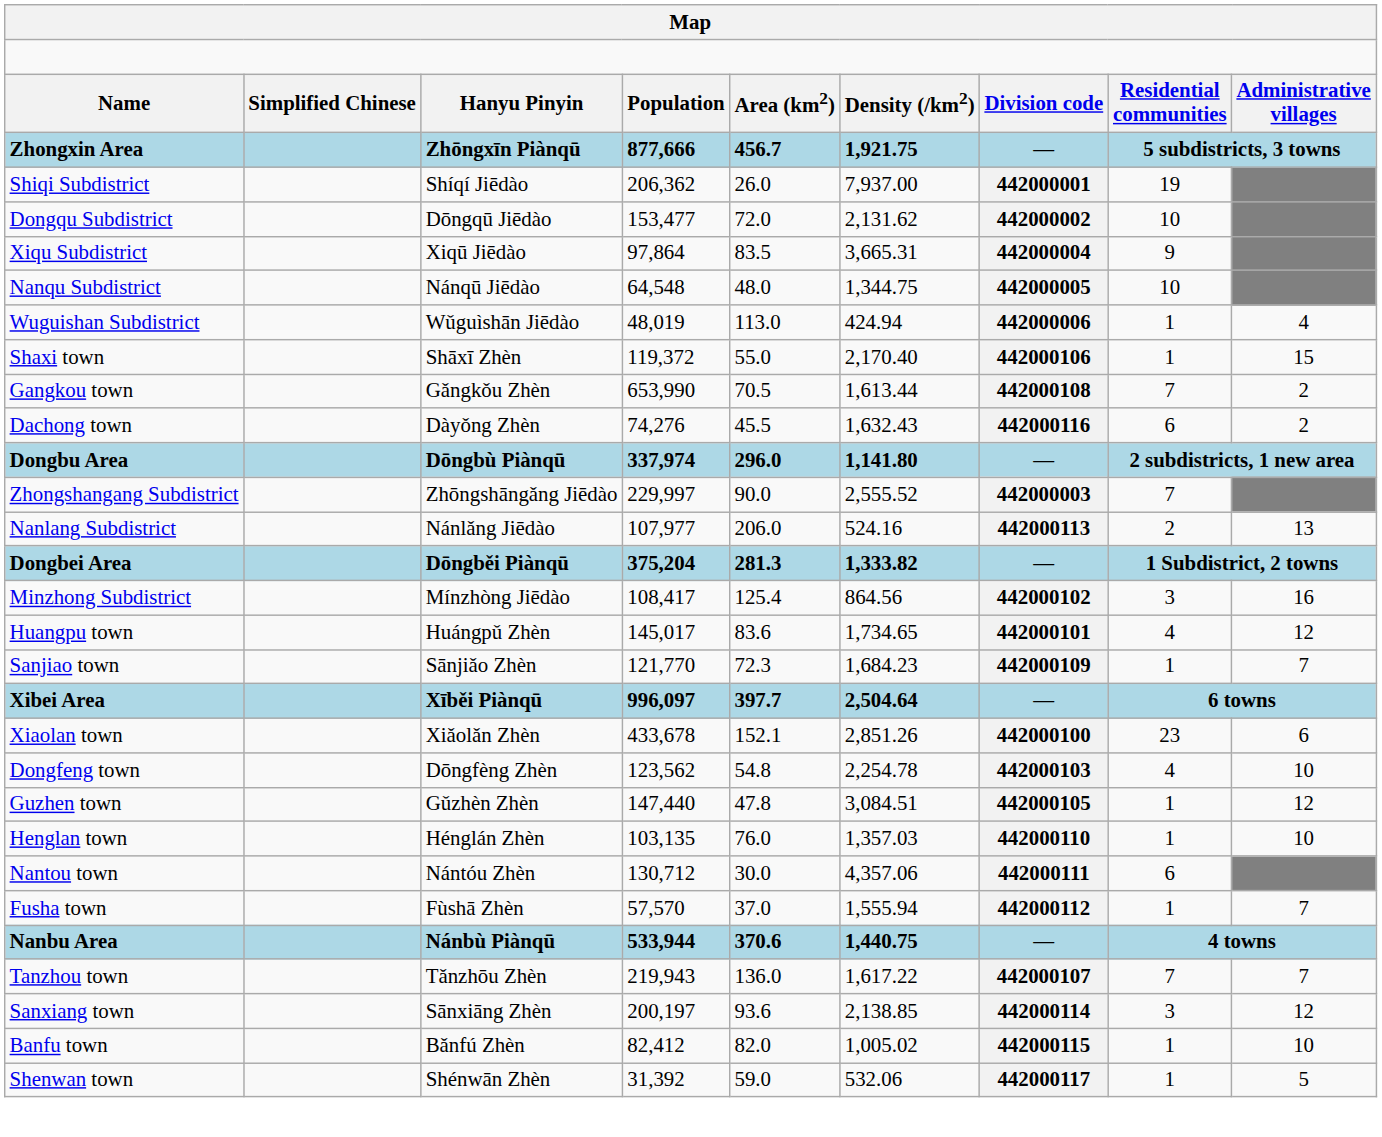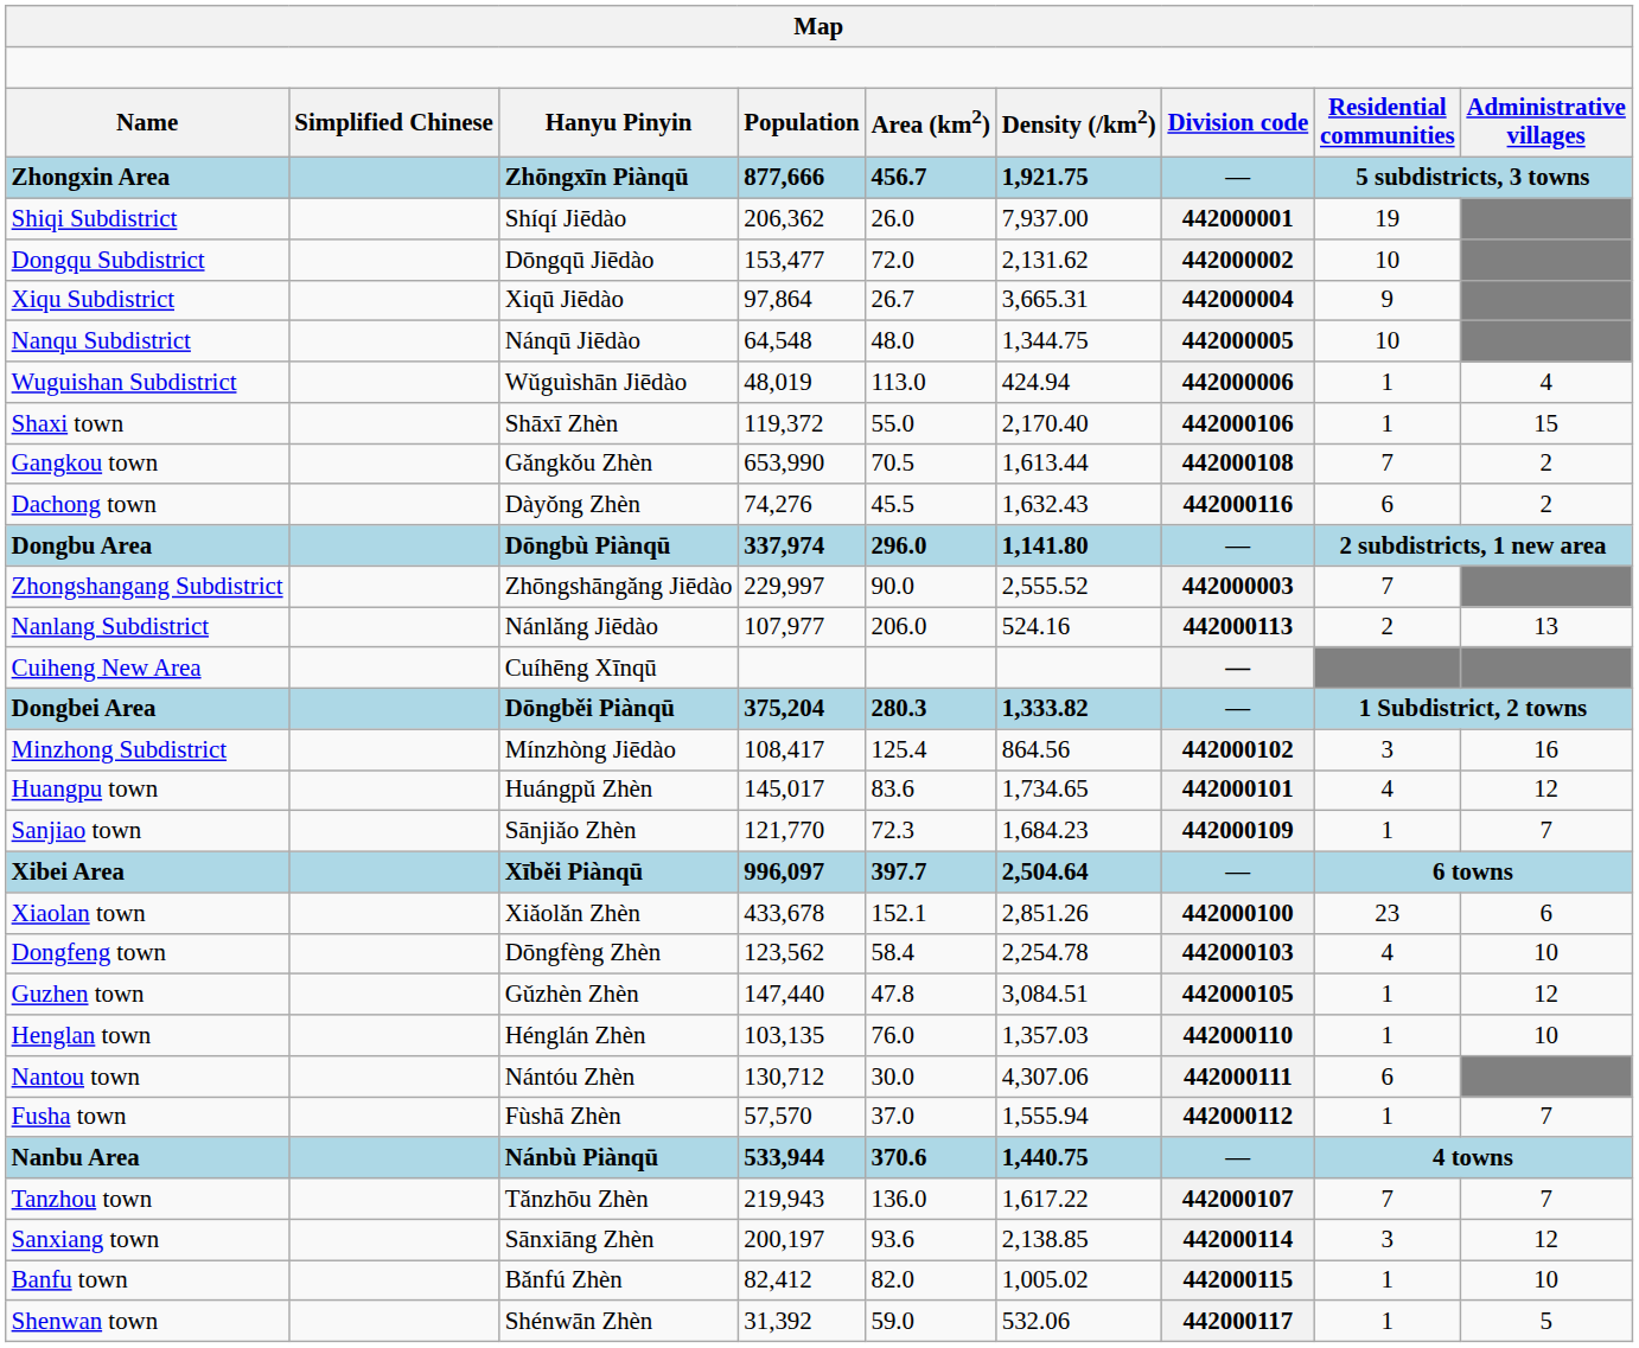Xiqu Subdistrict | column 5: 83.5 -> 26.7
+ row: Cuiheng New Area | Cuíhēng Xīnqū | —
Dongbei Area | column 5: 281.3 -> 280.3
Dongfeng town | column 5: 54.8 -> 58.4
Nantou town | column 6: 4,357.06 -> 4,307.06
